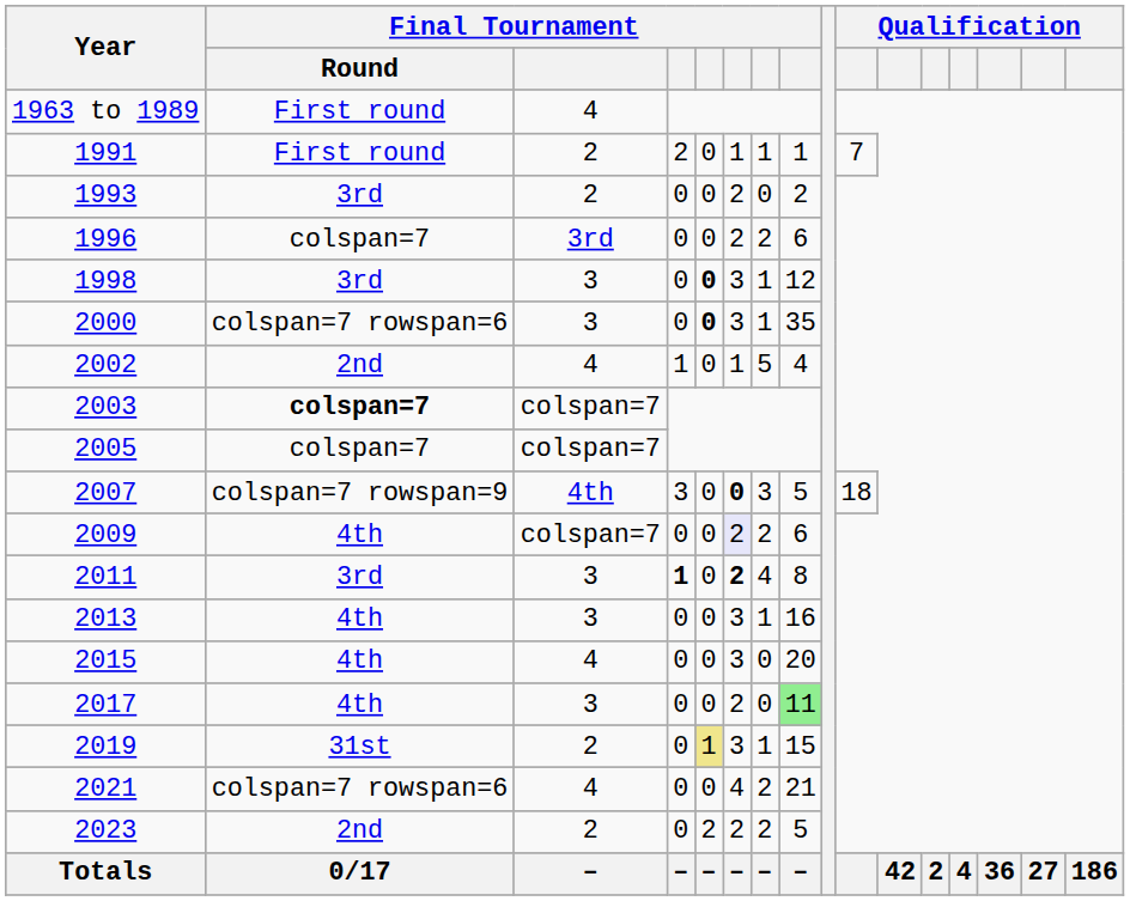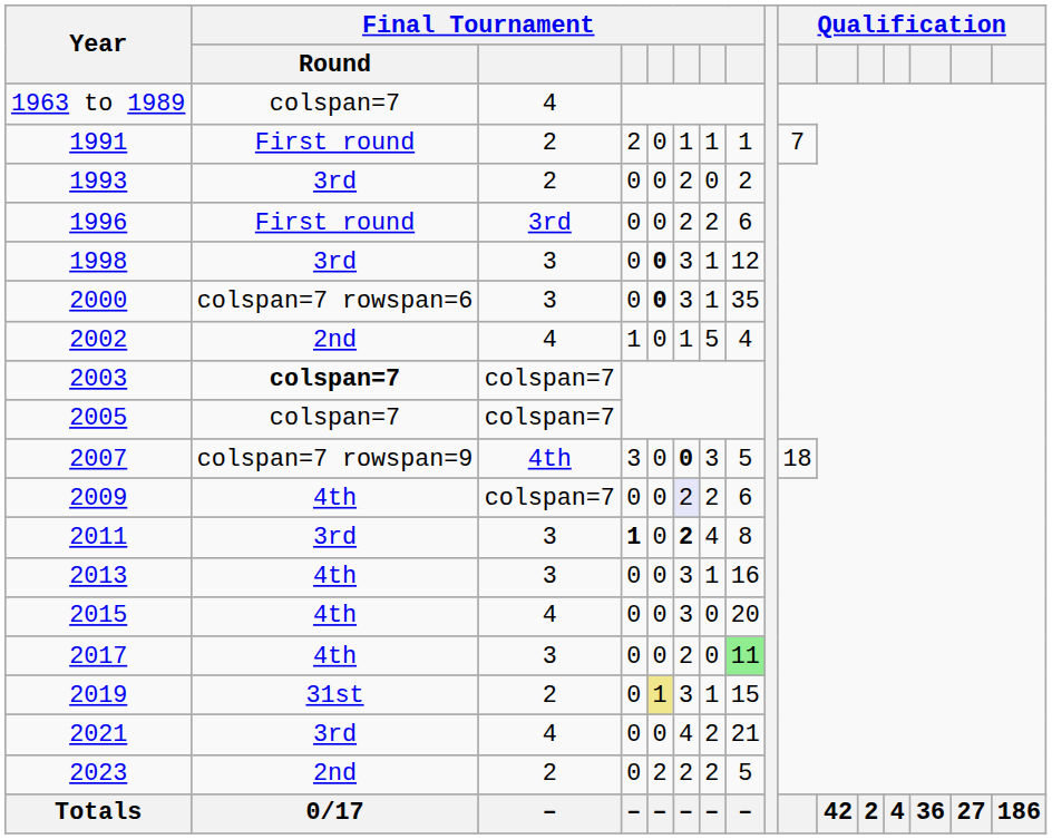1963 to 1989 | Final Tournament / Round: First round -> colspan=7
1996 | Final Tournament / Round: colspan=7 -> First round
2021 | Final Tournament / Round: colspan=7 rowspan=6 -> 3rd
